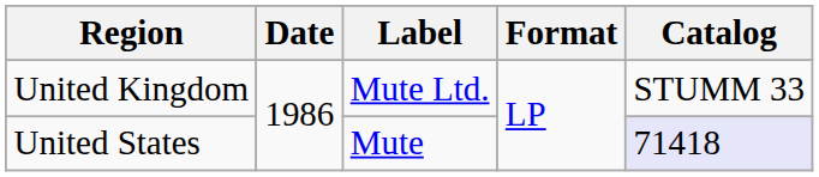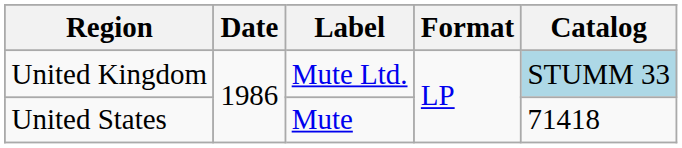United Kingdom | Catalog: no background -> lightblue background
United States | Catalog: lavender background -> no background
